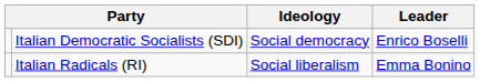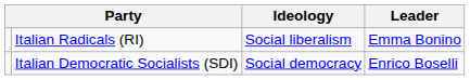rows swapped: Italian Radicals (RI) <-> Italian Democratic Socialists (SDI)
